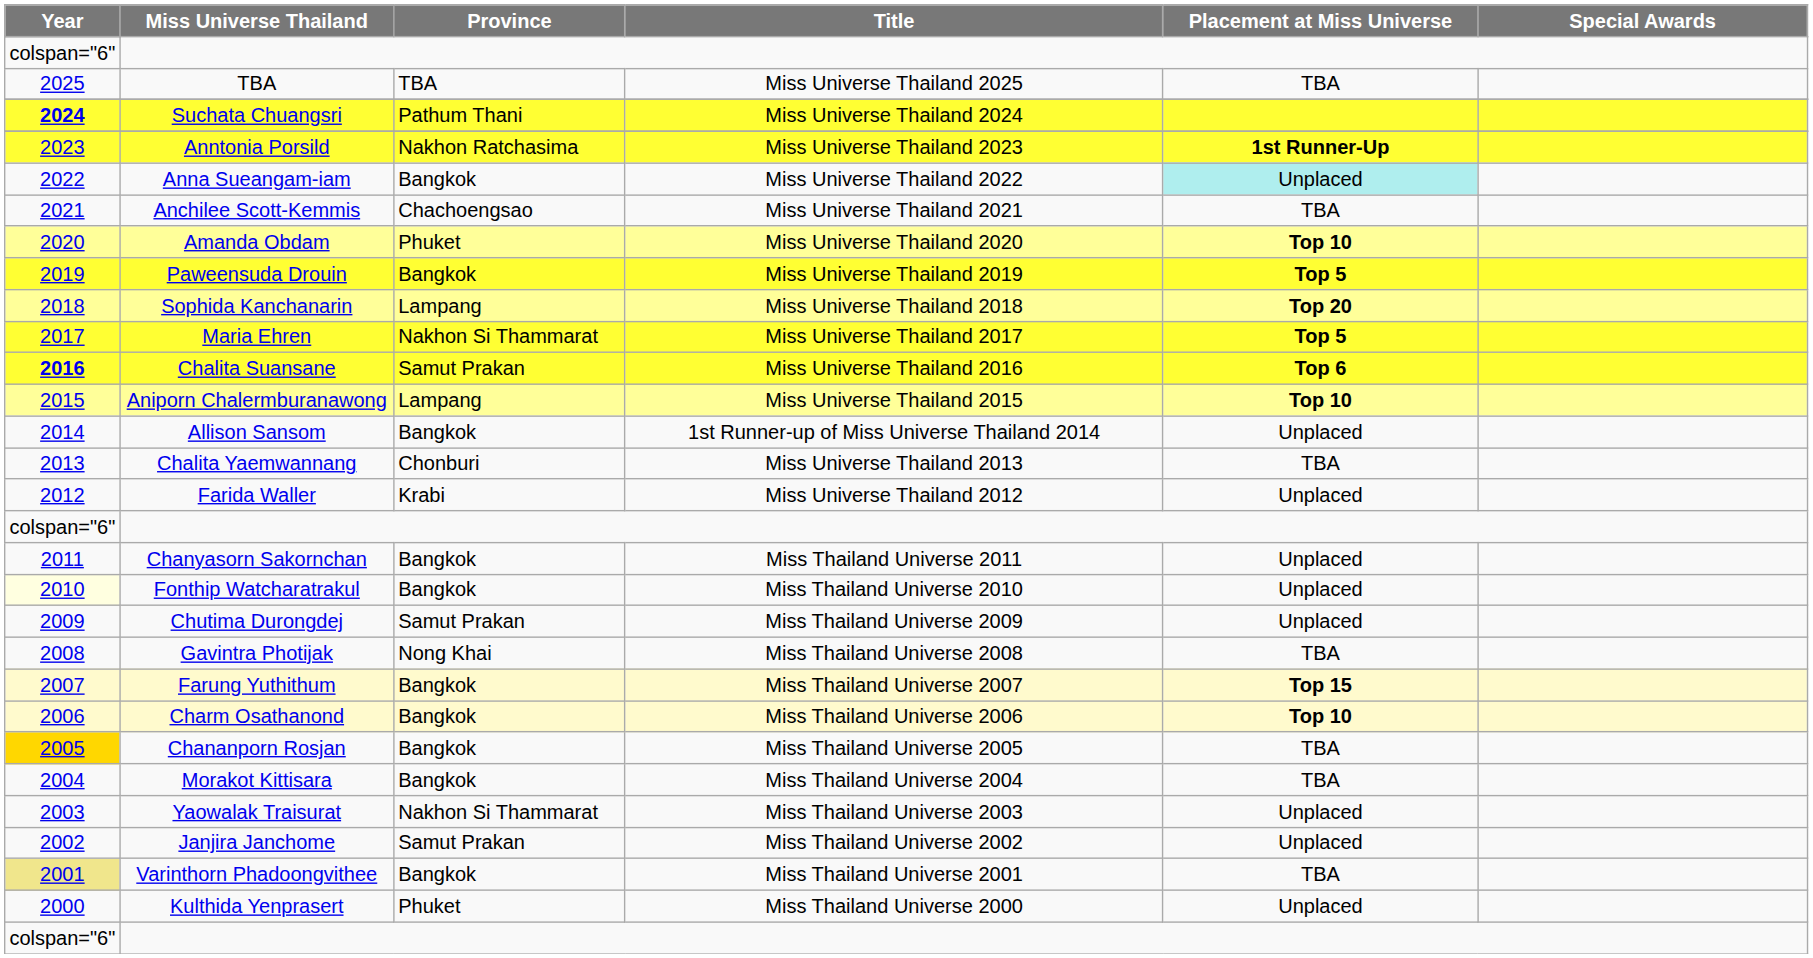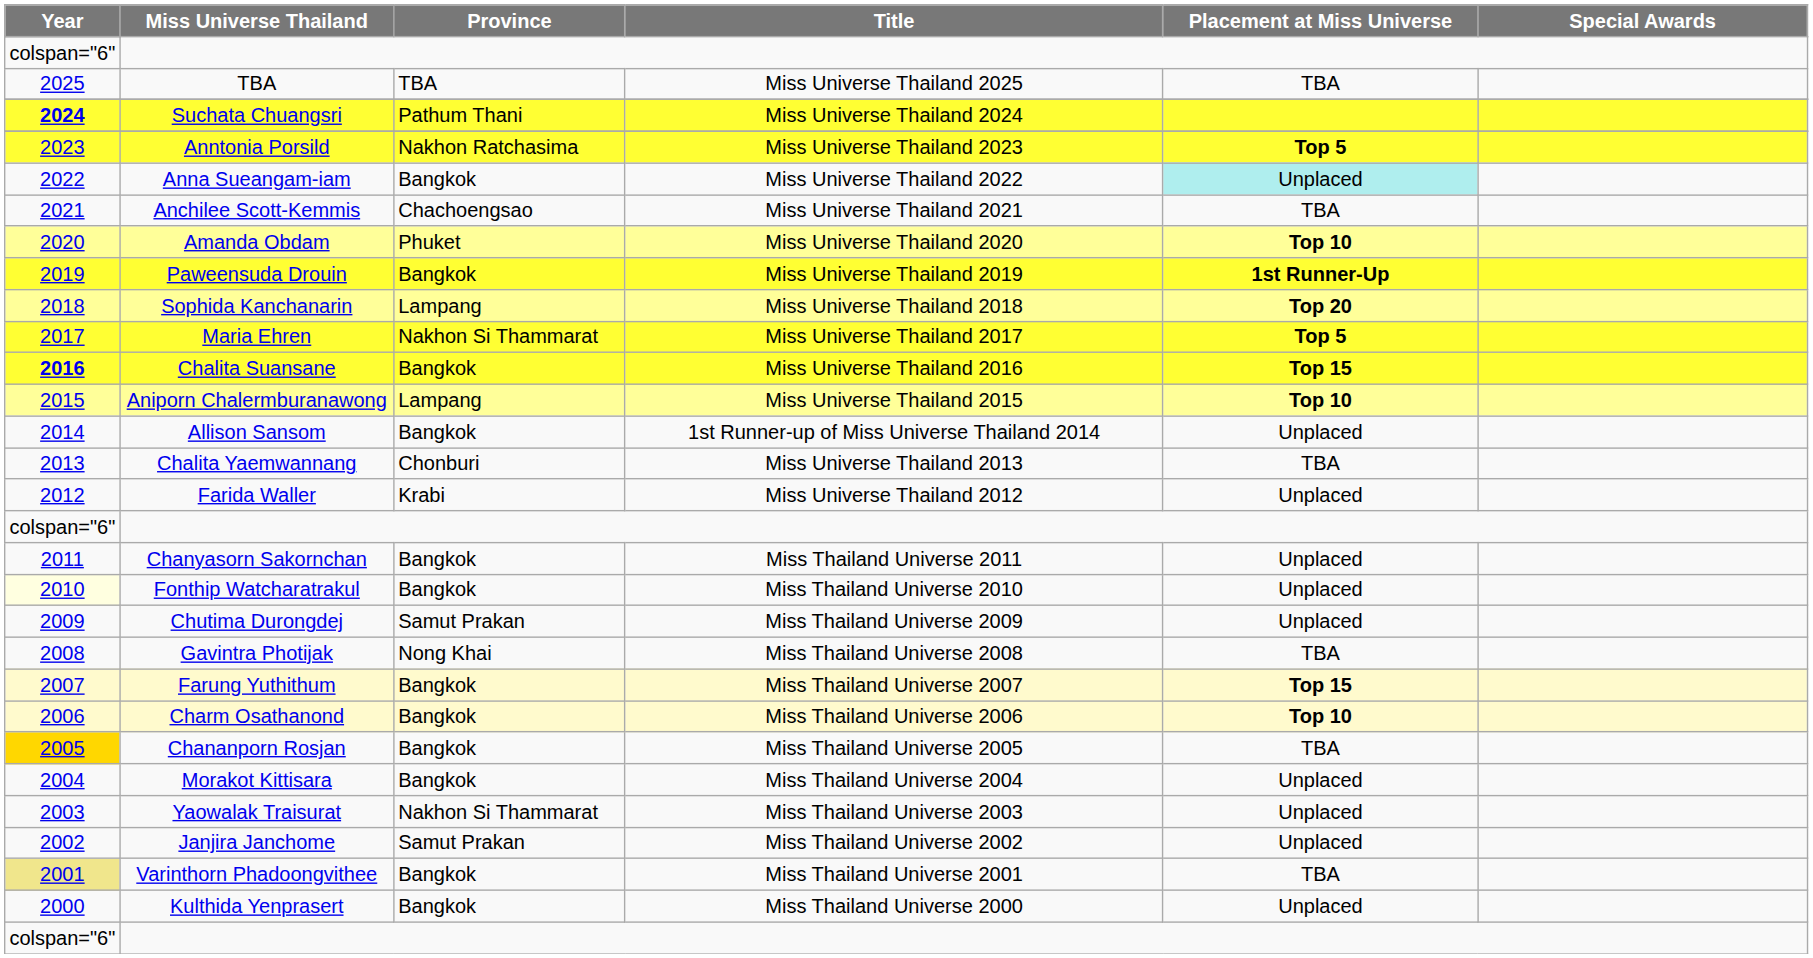Anntonia Porsild | Placement at Miss Universe: 1st Runner-Up -> Top 5
Paweensuda Drouin | Placement at Miss Universe: Top 5 -> 1st Runner-Up
Chalita Suansane | Province: Samut Prakan -> Bangkok
Chalita Suansane | Placement at Miss Universe: Top 6 -> Top 15
Morakot Kittisara | Placement at Miss Universe: TBA -> Unplaced
Kulthida Yenprasert | Province: Phuket -> Bangkok
